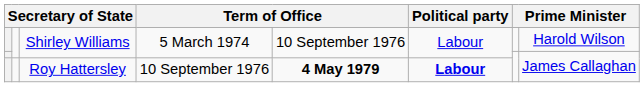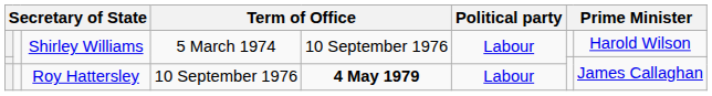Roy Hattersley | Political party: bold -> normal
